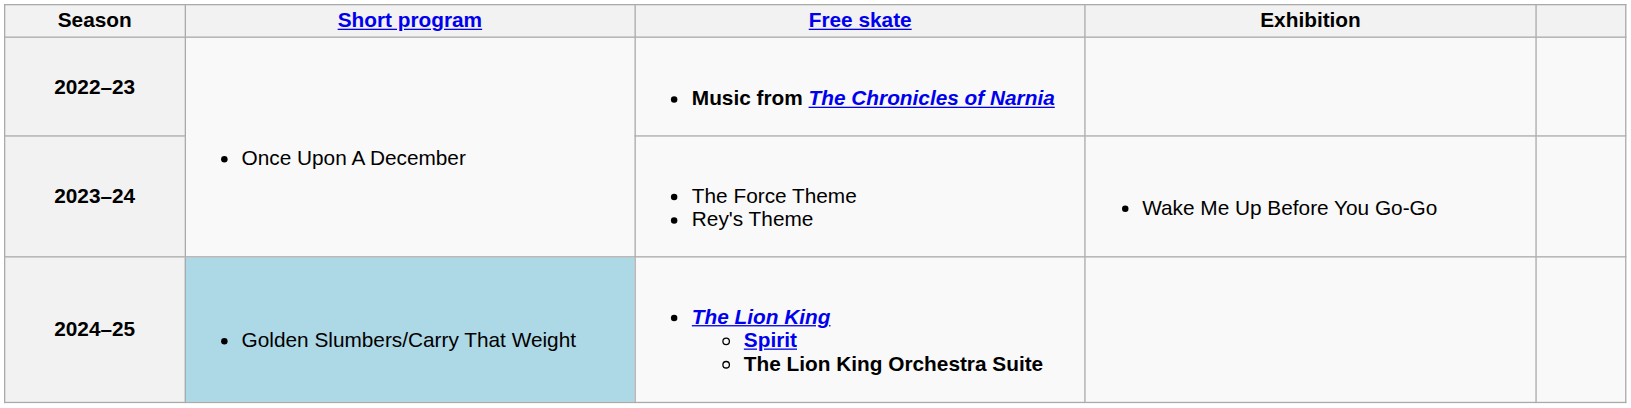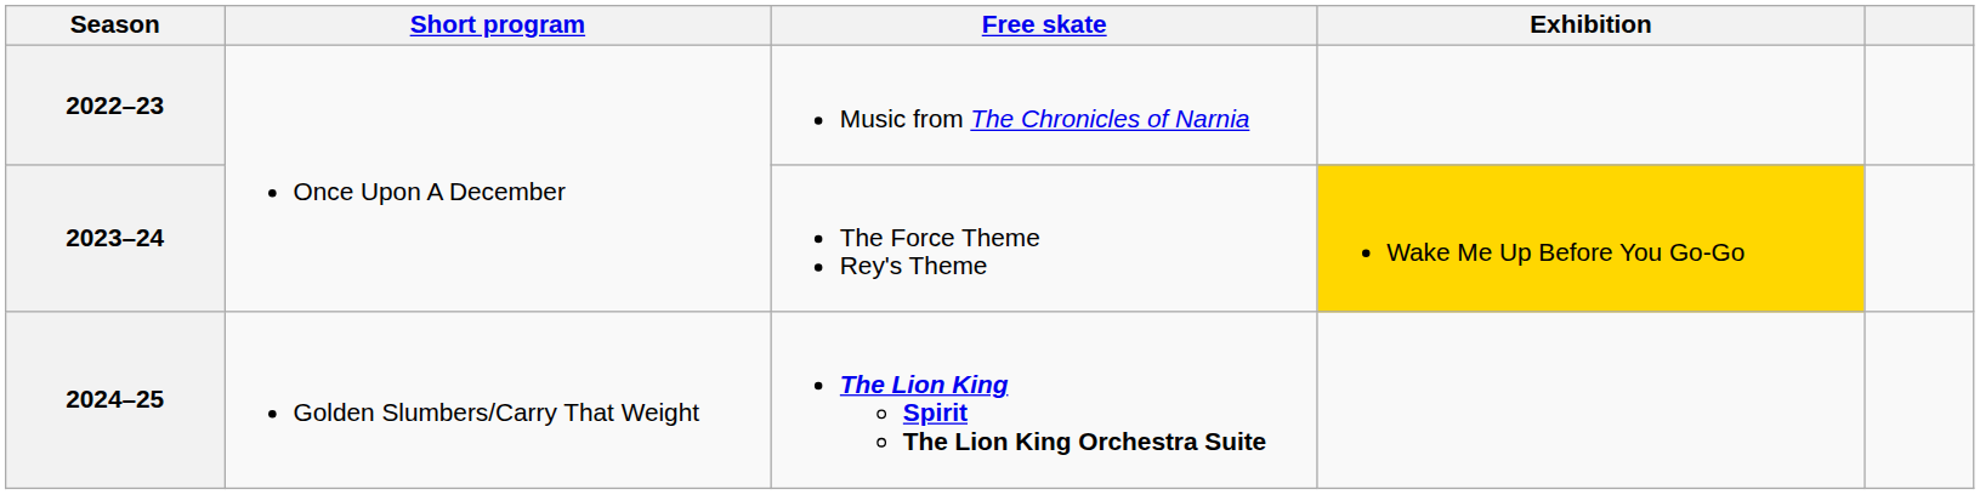2022–23 | Free skate: bold -> normal
2023–24 | Exhibition: no background -> gold background
2024–25 | Short program: lightblue background -> no background
